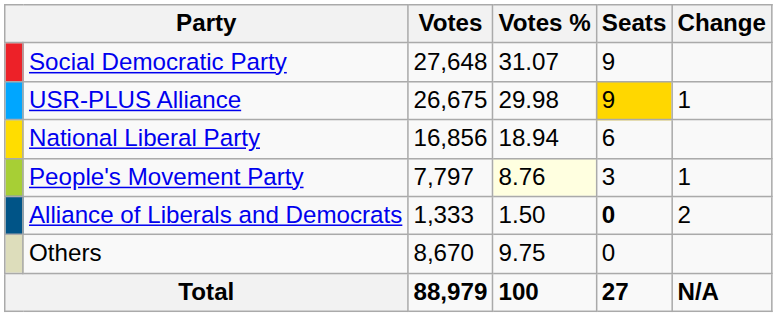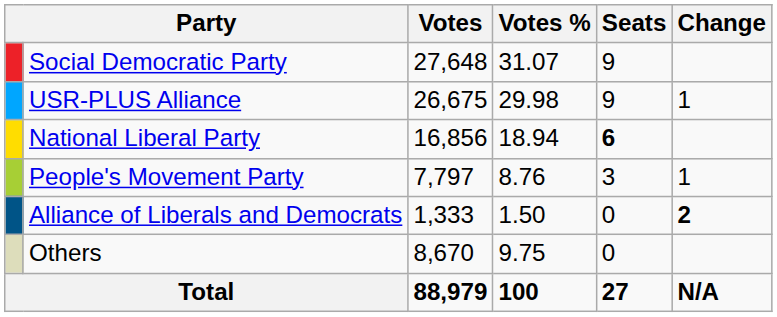USR-PLUS Alliance | Seats: gold background -> no background
National Liberal Party | Seats: normal -> bold
People's Movement Party | Votes %: lightyellow background -> no background
Alliance of Liberals and Democrats | Seats: bold -> normal
Alliance of Liberals and Democrats | Change: normal -> bold
